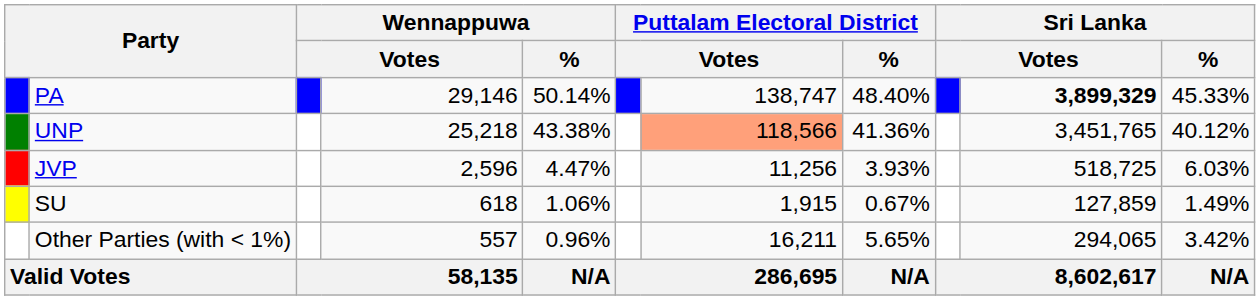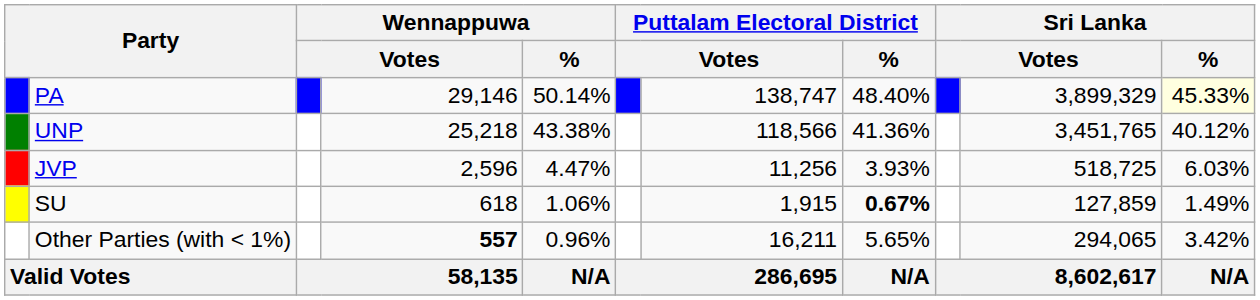PA | column 10: bold -> normal
PA | Sri Lanka / %: no background -> lightyellow background
UNP | column 7: lightsalmon background -> no background
SU | Puttalam Electoral District / %: normal -> bold
Other Parties (with < 1%) | column 4: normal -> bold
